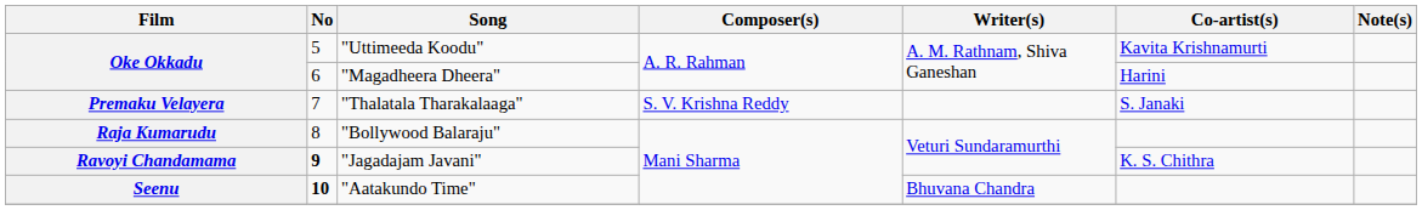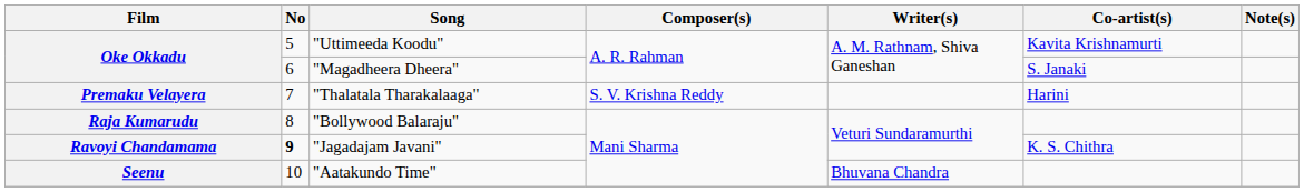"Magadheera Dheera" | Co-artist(s): Harini -> S. Janaki
"Thalatala Tharakalaaga" | Co-artist(s): S. Janaki -> Harini
"Aatakundo Time" | No: bold -> normal
